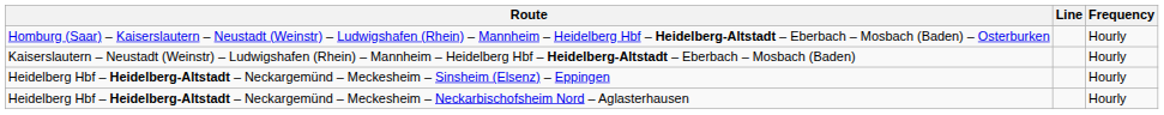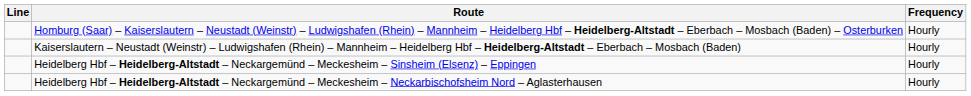columns swapped: Line <-> Route
